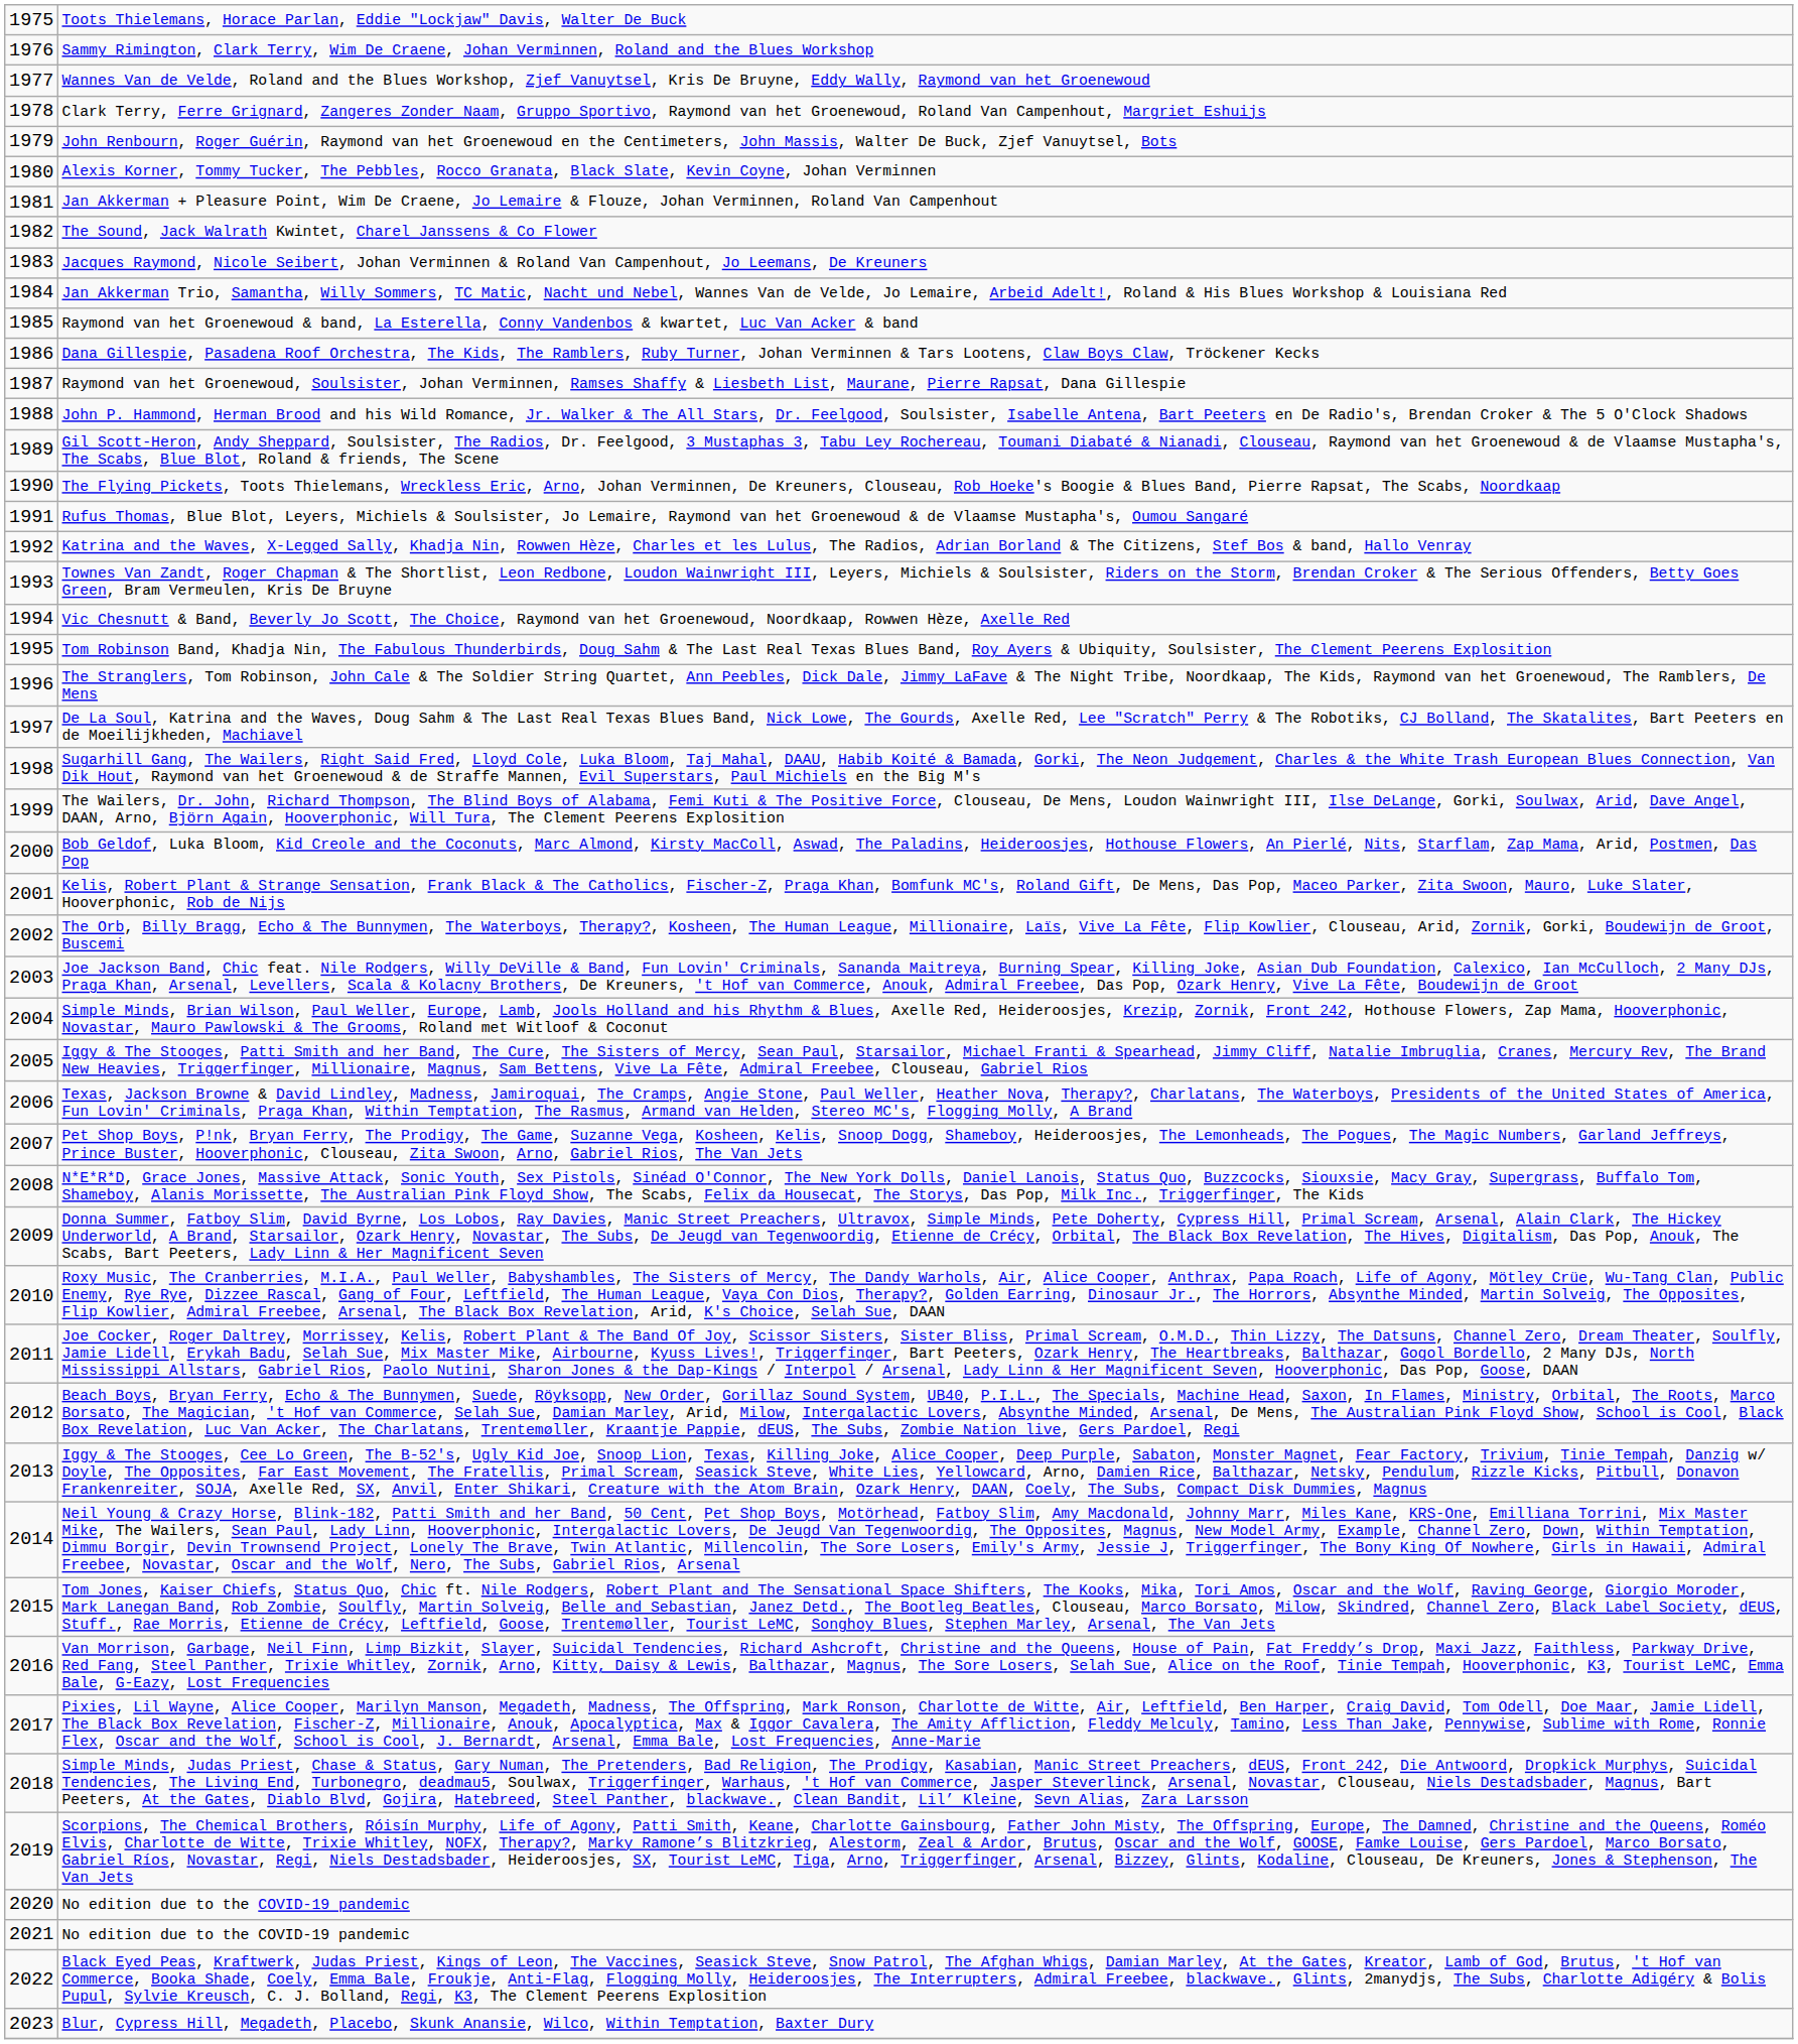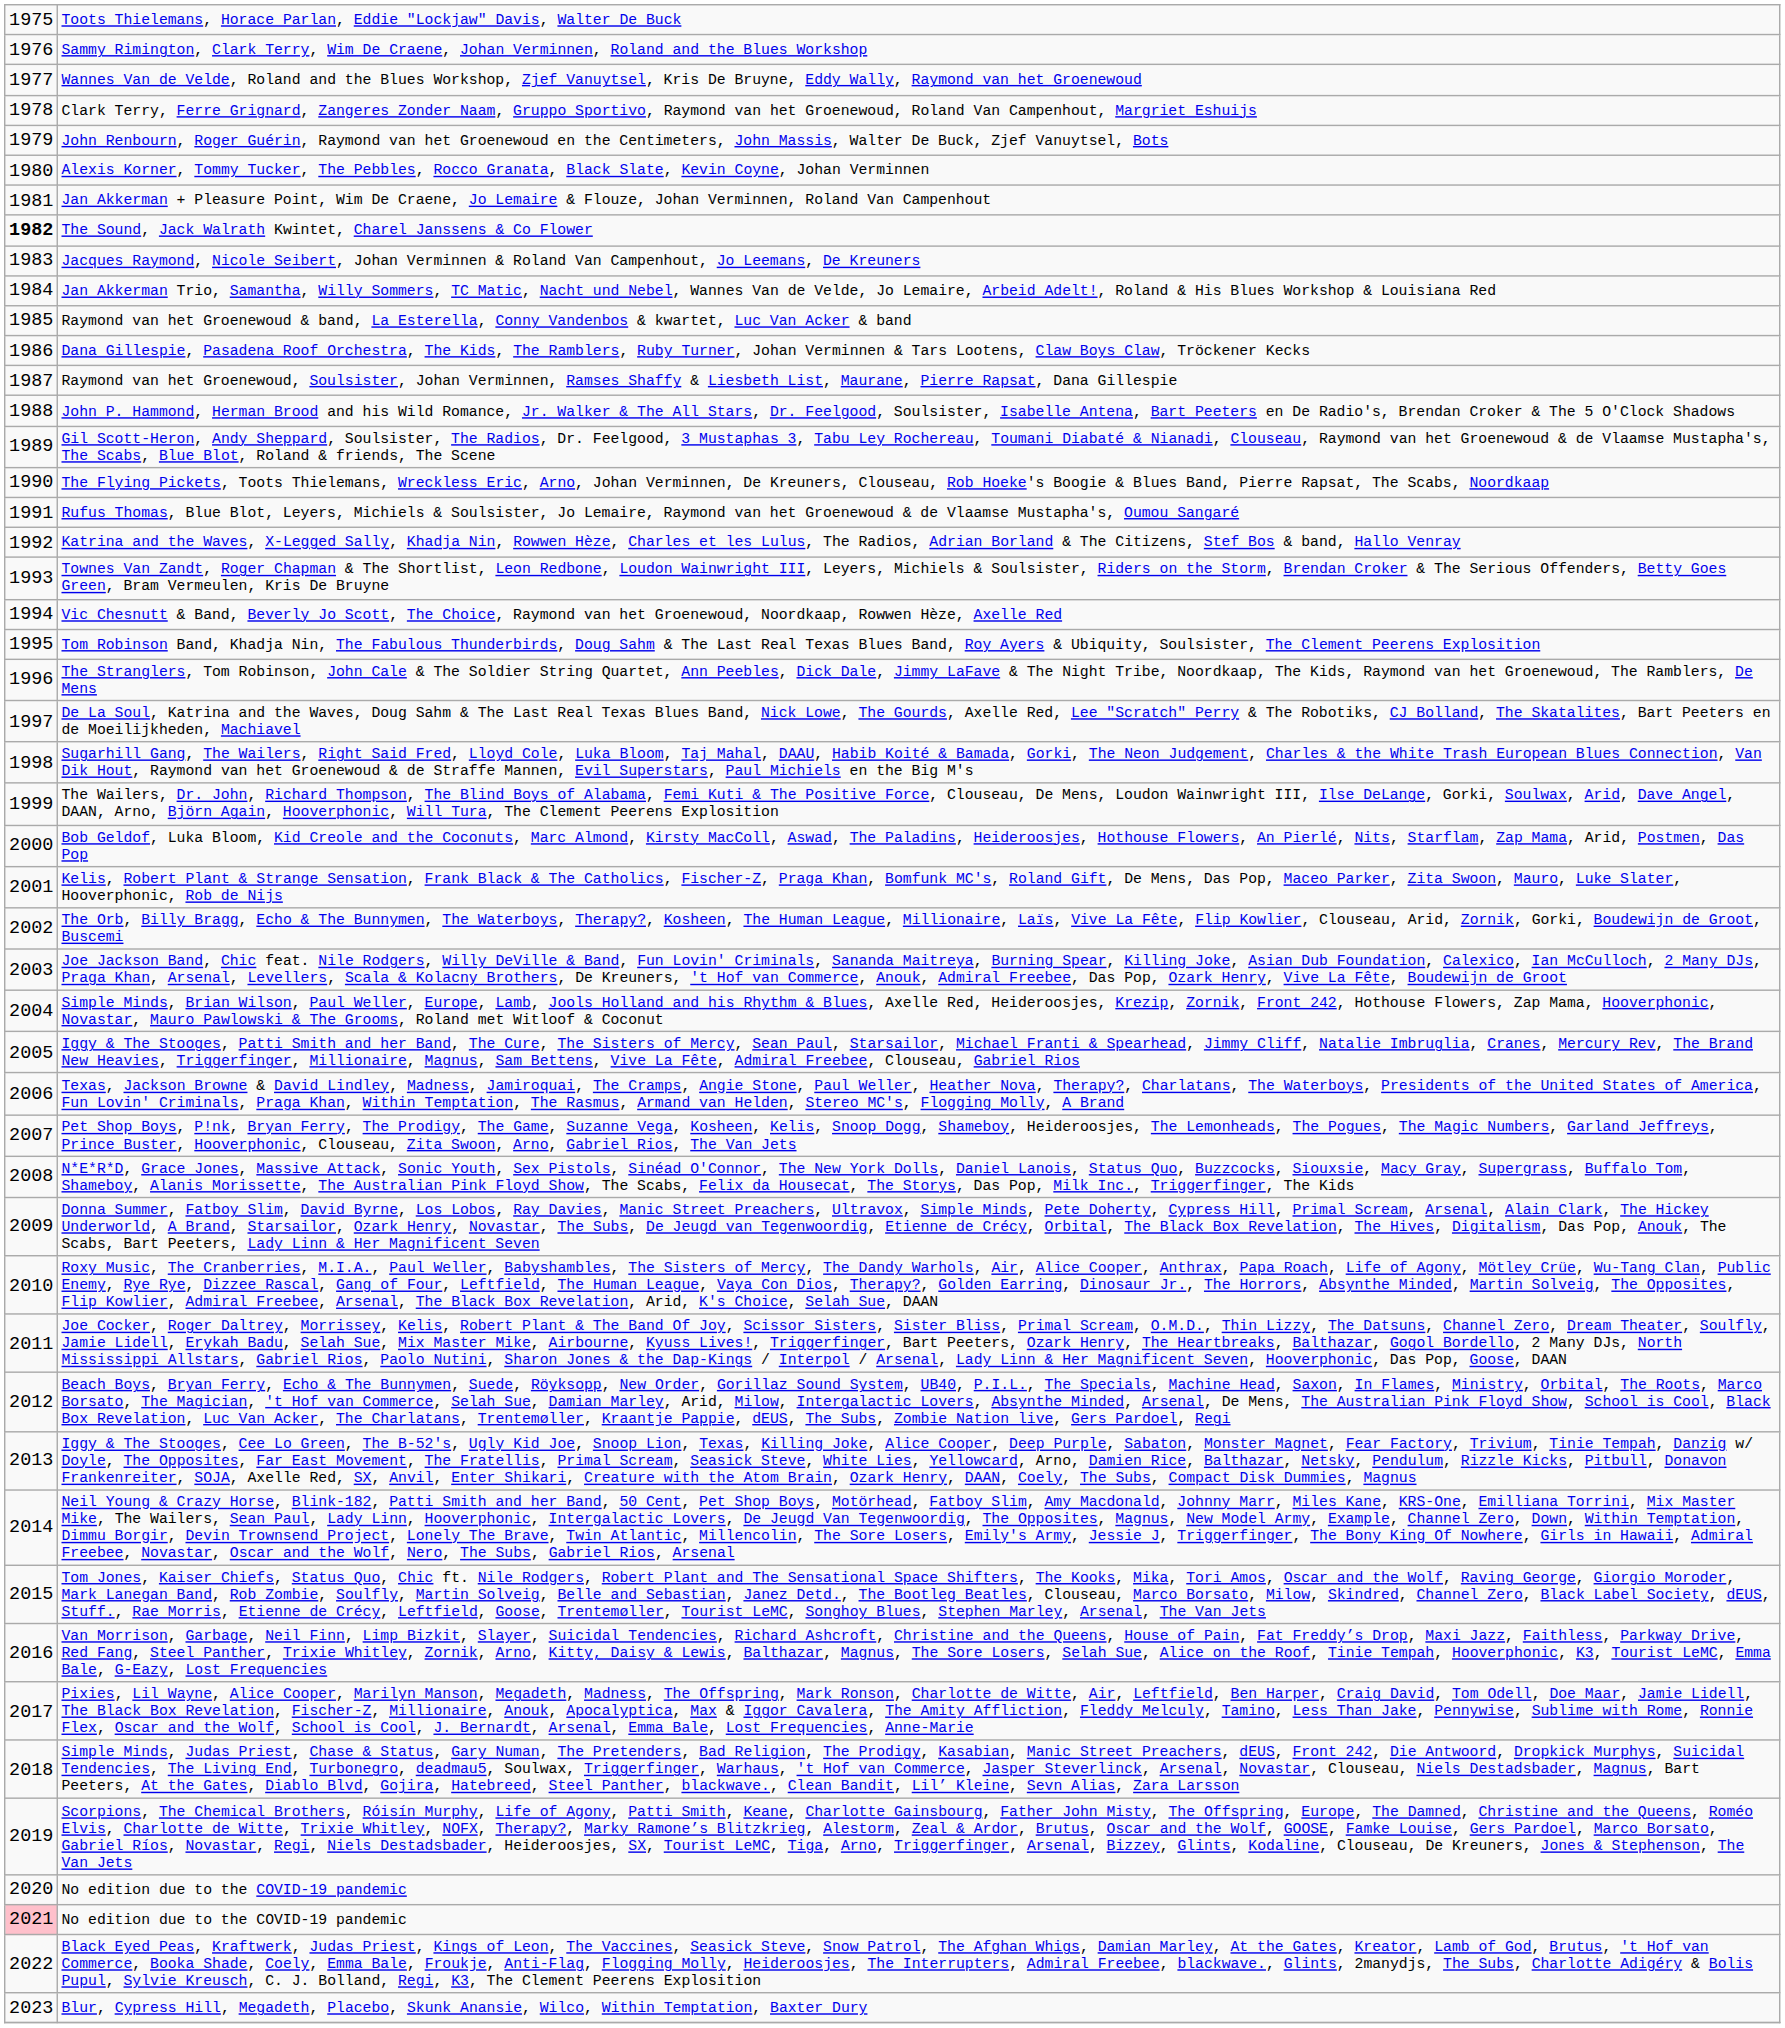The Sound, Jack Walrath Kwintet, Charel Janssens & Co Flower | column 1: normal -> bold
2021 / No edition due to the COVID-19 pandemic | column 1: no background -> pink background
